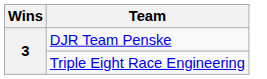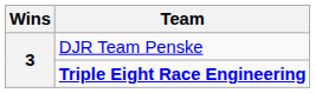Triple Eight Race Engineering | Team: normal -> bold
